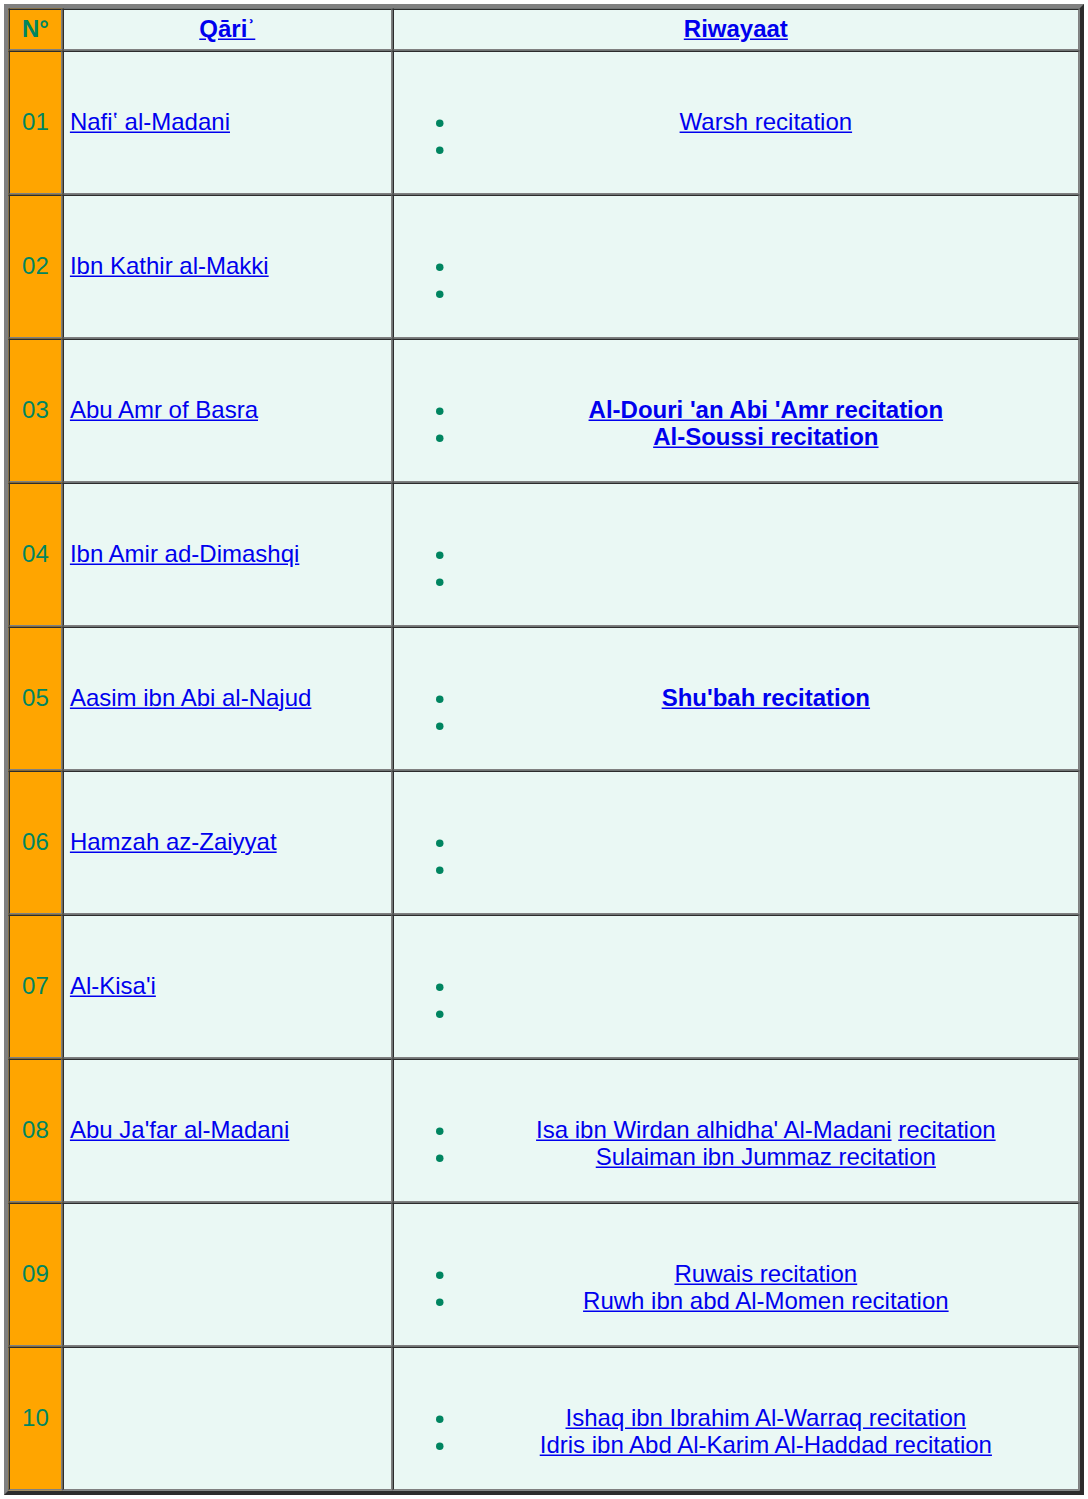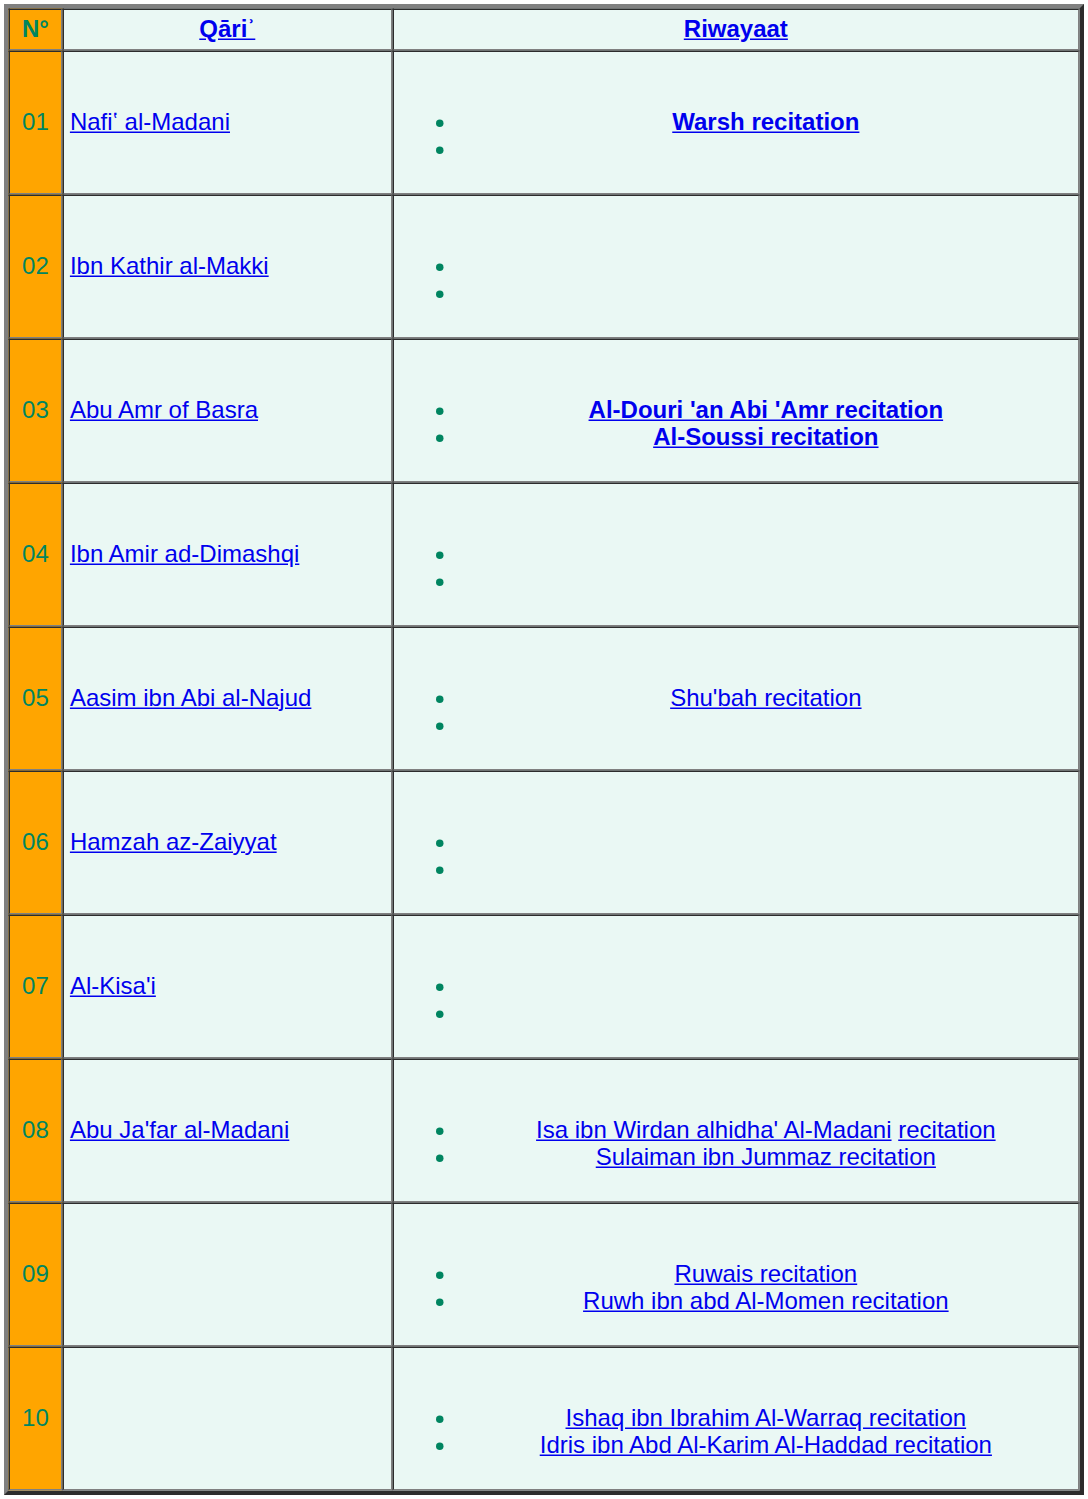Nafiʽ al-Madani | Riwayaat: normal -> bold
Aasim ibn Abi al-Najud | Riwayaat: bold -> normal
